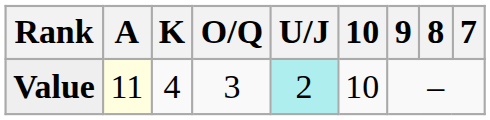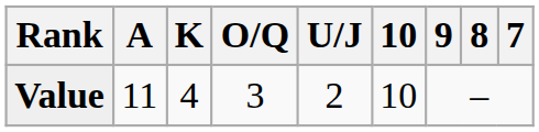Value | A: lightyellow background -> no background
Value | U/J: paleturquoise background -> no background
